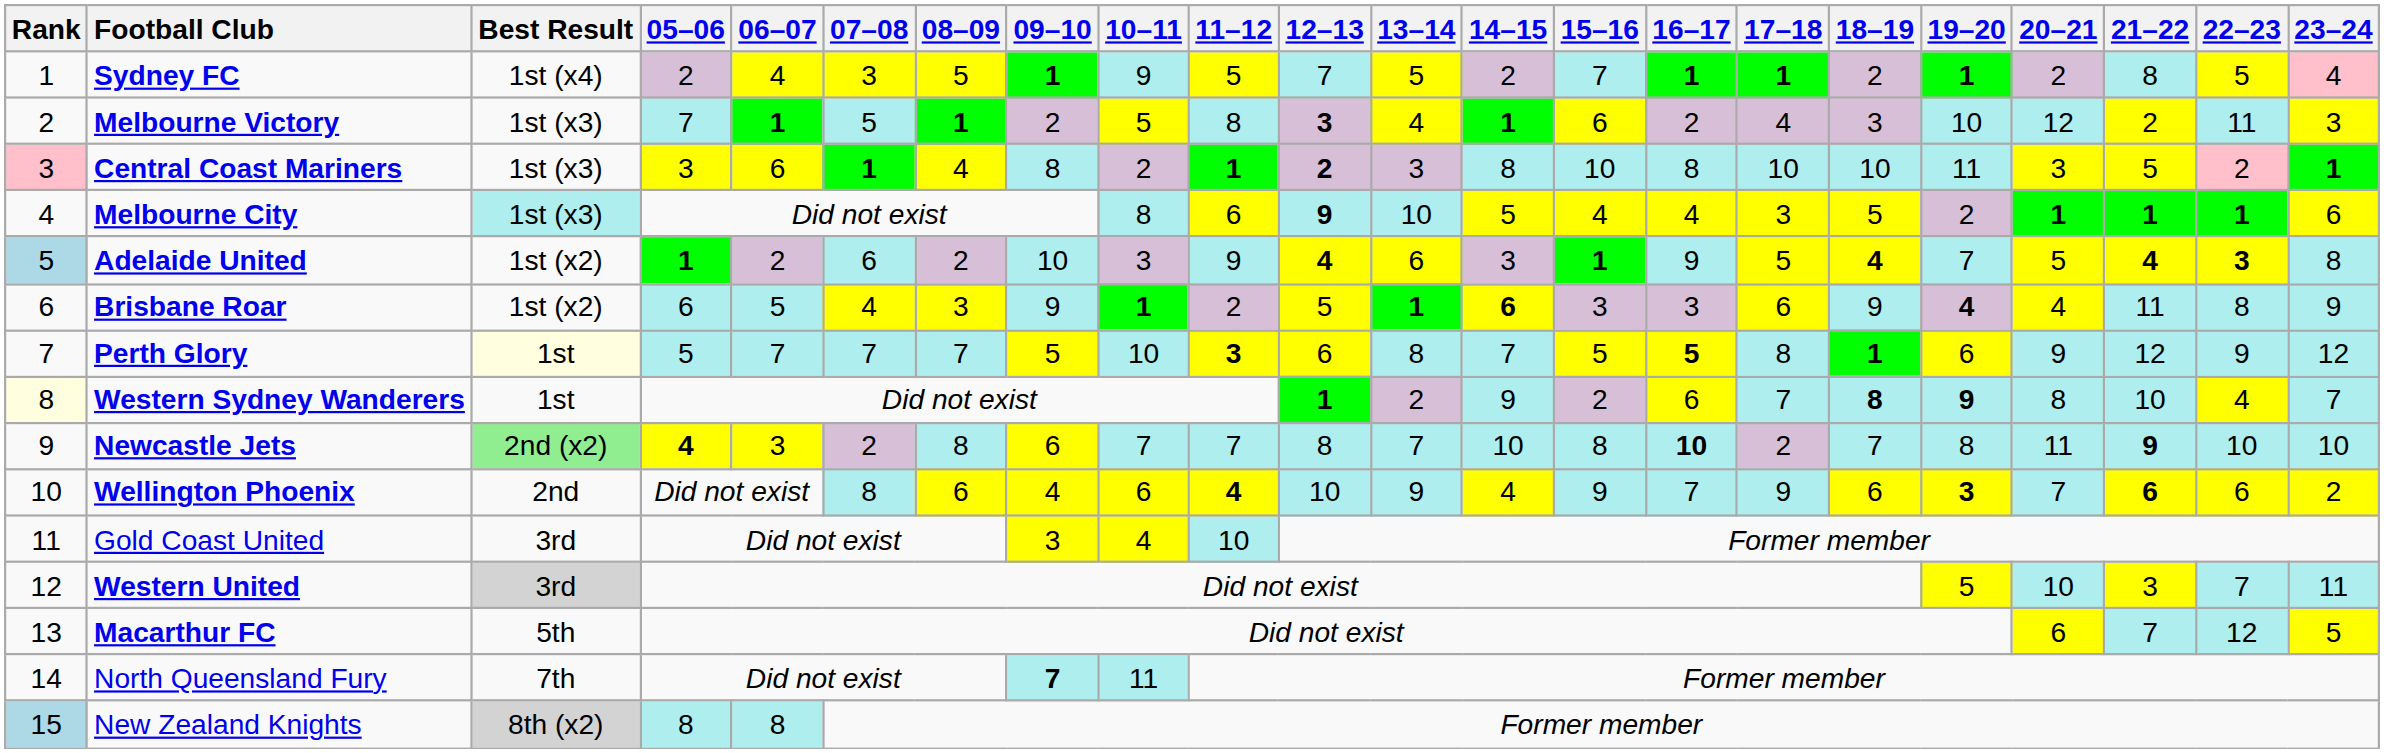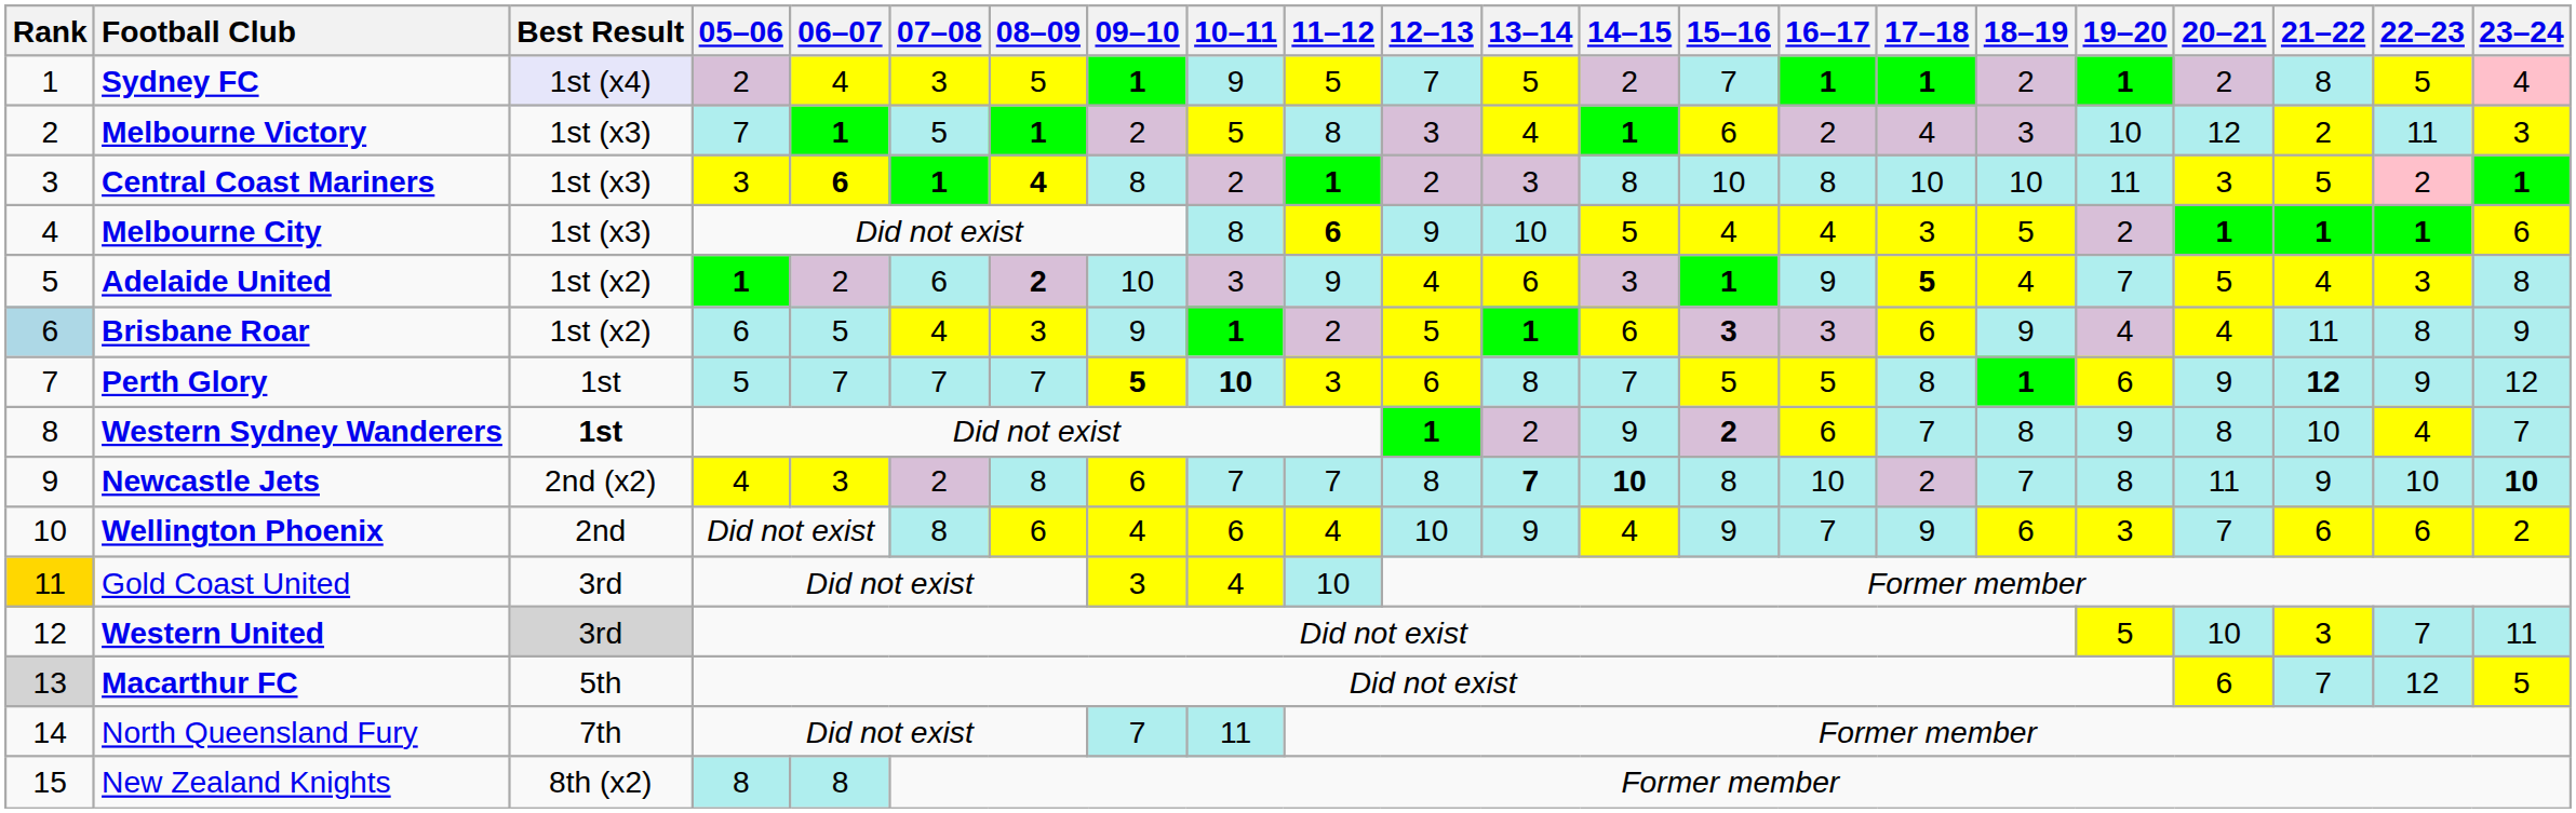Sydney FC | Best Result: no background -> lavender background
Melbourne Victory | 12–13: bold -> normal
Central Coast Mariners | Rank: pink background -> no background
Central Coast Mariners | 06–07: normal -> bold
Central Coast Mariners | 08–09: normal -> bold
Central Coast Mariners | 12–13: bold -> normal
Melbourne City | Best Result: paleturquoise background -> no background
Melbourne City | 11–12: normal -> bold
Melbourne City | 12–13: bold -> normal
Adelaide United | Rank: lightblue background -> no background
Adelaide United | 08–09: normal -> bold
Adelaide United | 12–13: bold -> normal
Adelaide United | 17–18: normal -> bold
Adelaide United | 18–19: bold -> normal
Adelaide United | 21–22: bold -> normal
Adelaide United | 22–23: bold -> normal
Brisbane Roar | Rank: no background -> lightblue background
Brisbane Roar | 14–15: bold -> normal
Brisbane Roar | 15–16: normal -> bold
Brisbane Roar | 19–20: bold -> normal
Perth Glory | Best Result: lightyellow background -> no background
Perth Glory | 09–10: normal -> bold
Perth Glory | 10–11: normal -> bold
Perth Glory | 11–12: bold -> normal
Perth Glory | 16–17: bold -> normal
Perth Glory | 21–22: normal -> bold
Western Sydney Wanderers | Rank: lightyellow background -> no background
Western Sydney Wanderers | Best Result: normal -> bold
Western Sydney Wanderers | 15–16: normal -> bold
Western Sydney Wanderers | 18–19: bold -> normal
Western Sydney Wanderers | 19–20: bold -> normal
Newcastle Jets | Best Result: lightgreen background -> no background
Newcastle Jets | 05–06: bold -> normal
Newcastle Jets | 13–14: normal -> bold
Newcastle Jets | 14–15: normal -> bold
Newcastle Jets | 16–17: bold -> normal
Newcastle Jets | 21–22: bold -> normal
Newcastle Jets | 23–24: normal -> bold
Wellington Phoenix | 11–12: bold -> normal
Wellington Phoenix | 19–20: bold -> normal
Wellington Phoenix | 21–22: bold -> normal
Gold Coast United | Rank: no background -> gold background
Macarthur FC | Rank: no background -> lightgrey background
North Queensland Fury | 09–10: bold -> normal
New Zealand Knights | Rank: lightblue background -> no background
New Zealand Knights | Best Result: lightgrey background -> no background
